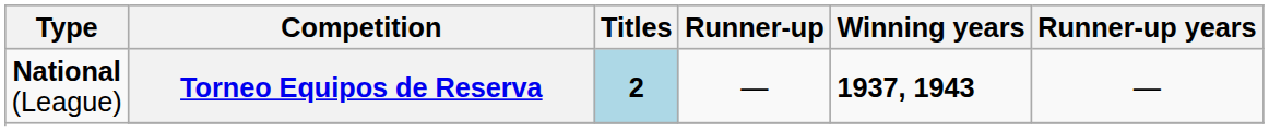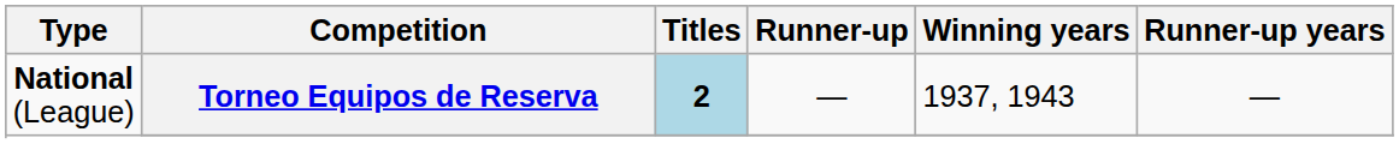Torneo Equipos de Reserva | Winning years: bold -> normal
